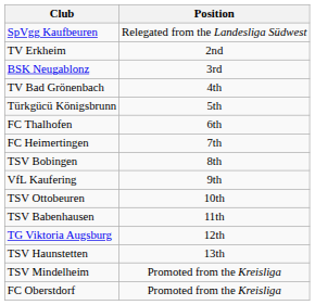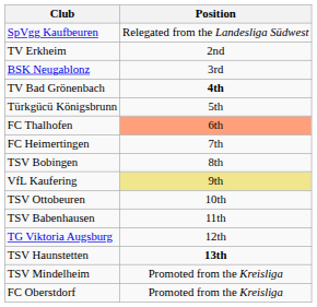TV Bad Grönenbach | Position: normal -> bold
FC Thalhofen | Position: no background -> lightsalmon background
VfL Kaufering | Position: no background -> khaki background
TSV Haunstetten | Position: normal -> bold
